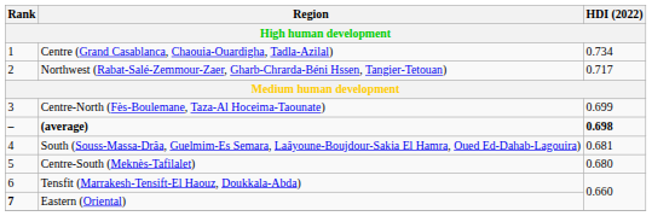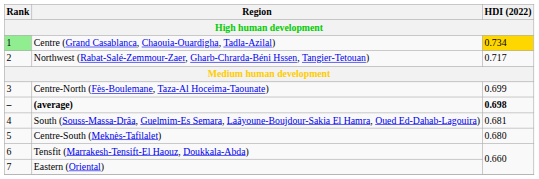Centre (Grand Casablanca, Chaouia-Ouardigha, Tadla-Azilal) | Rank: no background -> lightgreen background
Centre (Grand Casablanca, Chaouia-Ouardigha, Tadla-Azilal) | HDI (2022): no background -> gold background
Eastern (Oriental) | Rank: bold -> normal
